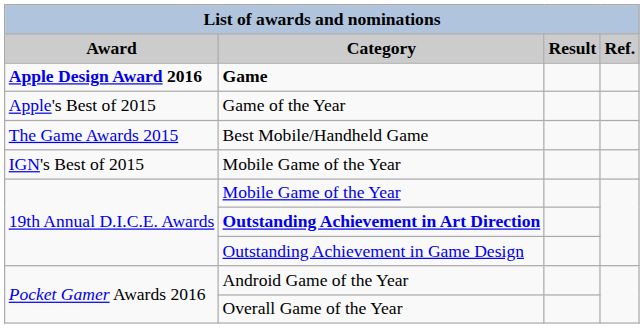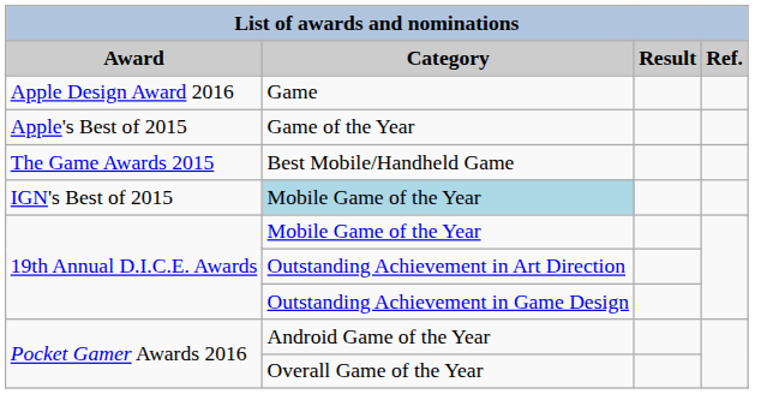Game | Award: bold -> normal
Game | Category: bold -> normal
IGN's Best of 2015 / Mobile Game of the Year | Category: no background -> lightblue background
Outstanding Achievement in Art Direction | Category: bold -> normal
